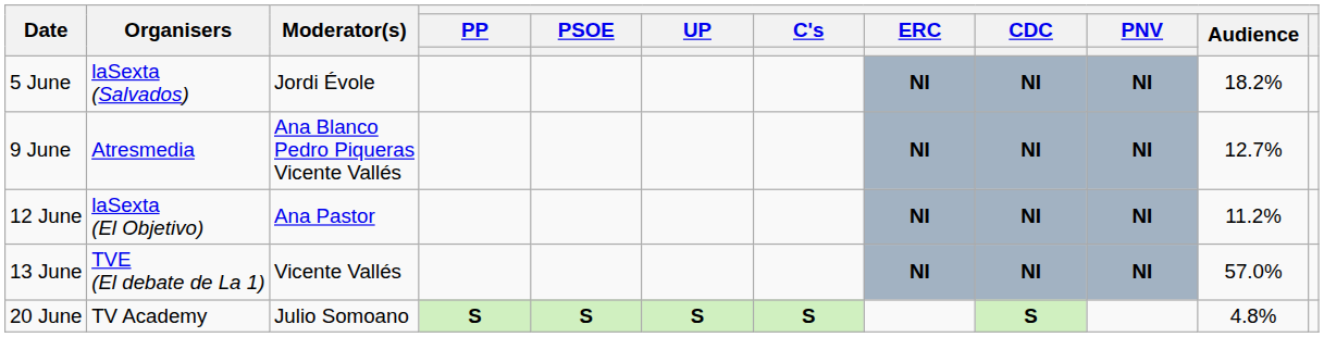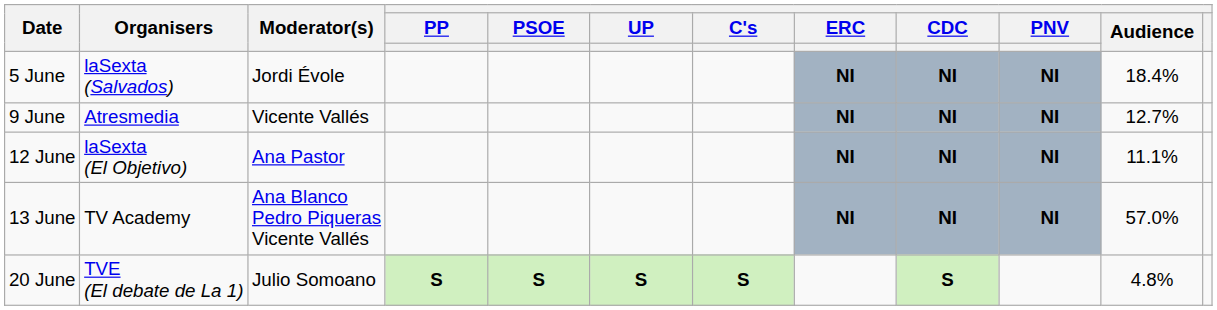5 June | Audience: 18.2% -> 18.4%
9 June | Moderator(s): Ana Blanco Pedro Piqueras Vicente Vallés -> Vicente Vallés
12 June | Audience: 11.2% -> 11.1%
13 June | Organisers: TVE (El debate de La 1) -> TV Academy
13 June | Moderator(s): Vicente Vallés -> Ana Blanco Pedro Piqueras Vicente Vallés
20 June | Organisers: TV Academy -> TVE (El debate de La 1)
